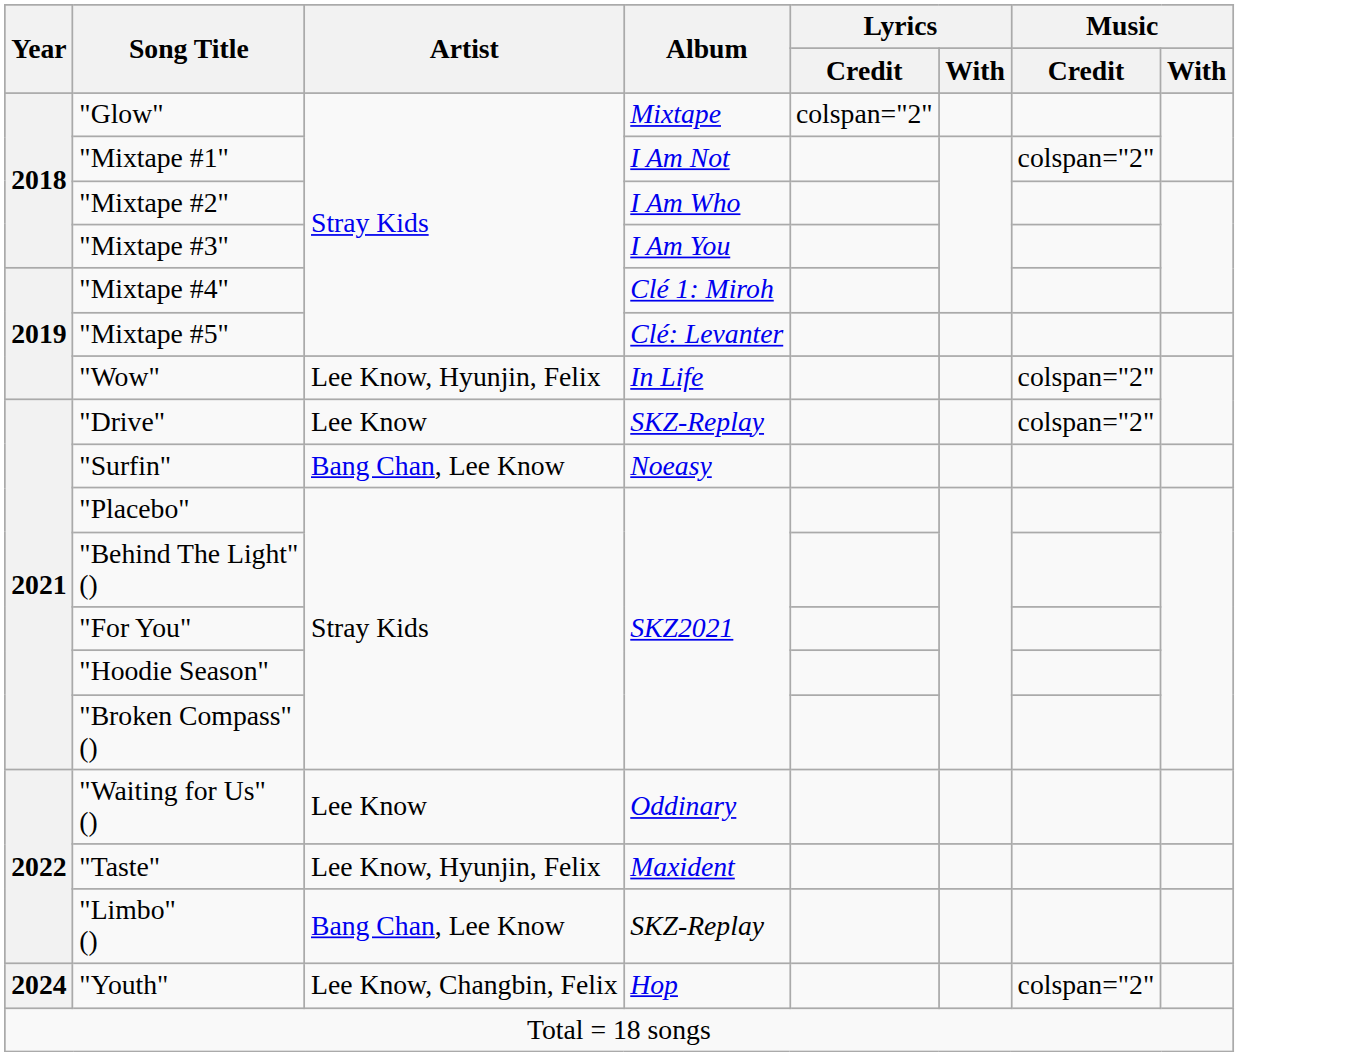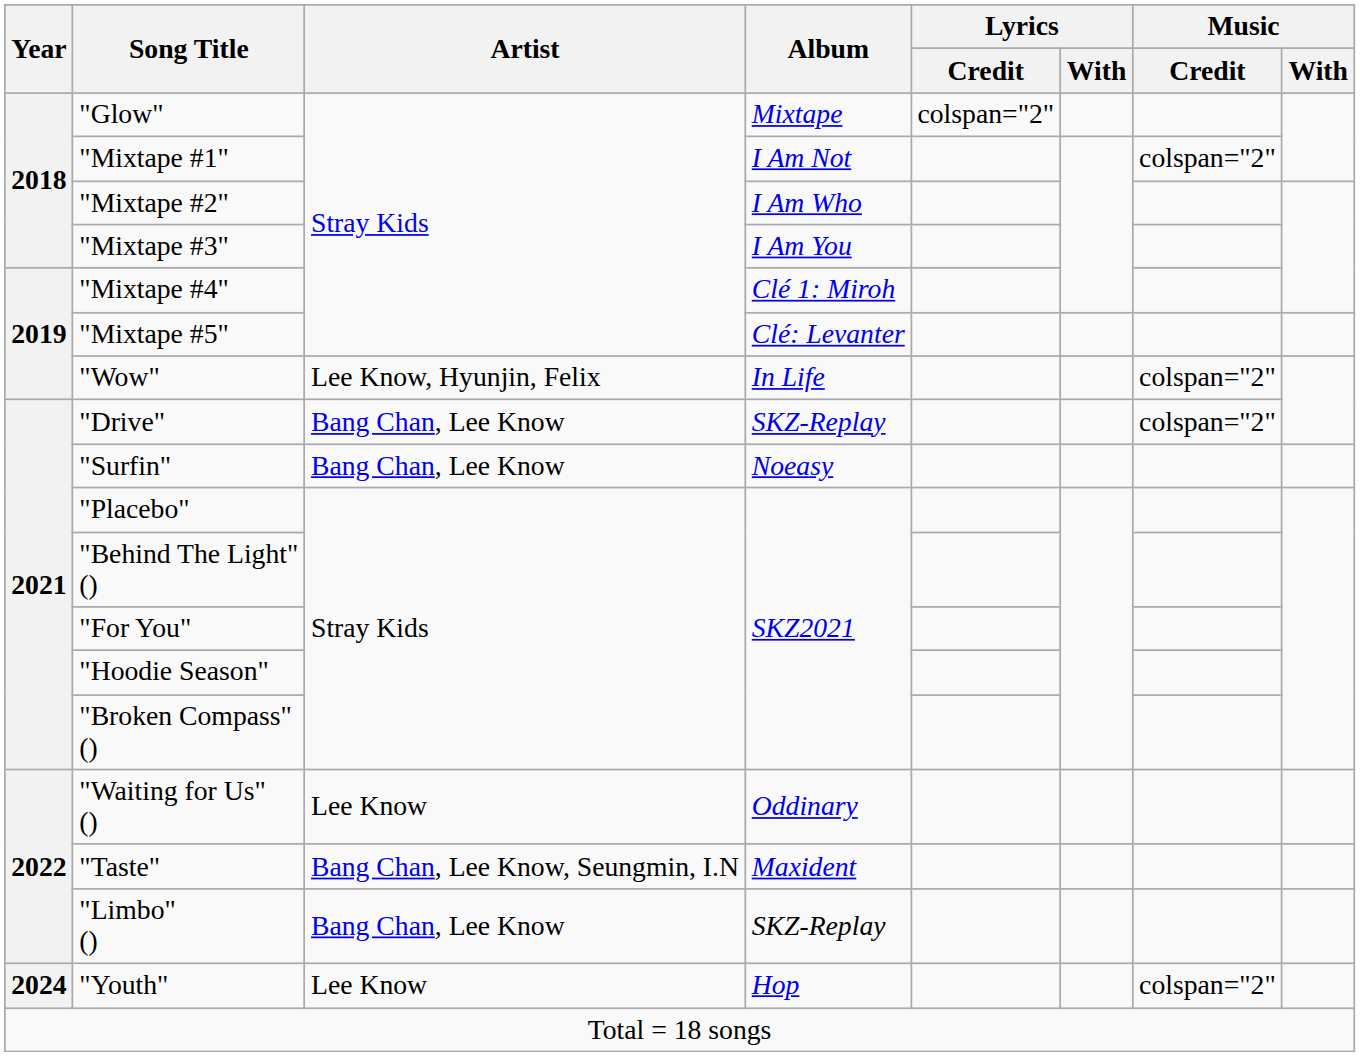"Drive" | Artist: Lee Know -> Bang Chan, Lee Know
"Taste" | Artist: Lee Know, Hyunjin, Felix -> Bang Chan, Lee Know, Seungmin, I.N
"Youth" | Artist: Lee Know, Changbin, Felix -> Lee Know
